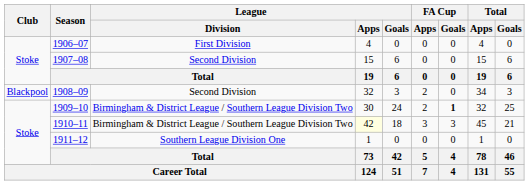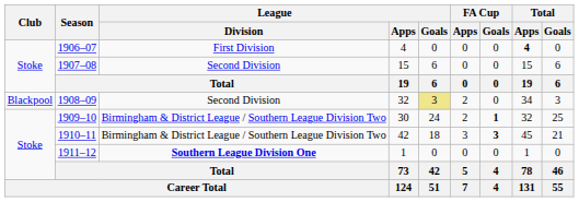1906–07 | Total / Apps: normal -> bold
1908–09 | League / Goals: no background -> khaki background
1910–11 | League / Apps: lightyellow background -> no background
1910–11 | FA Cup / Goals: normal -> bold
1911–12 | League / Division: normal -> bold
